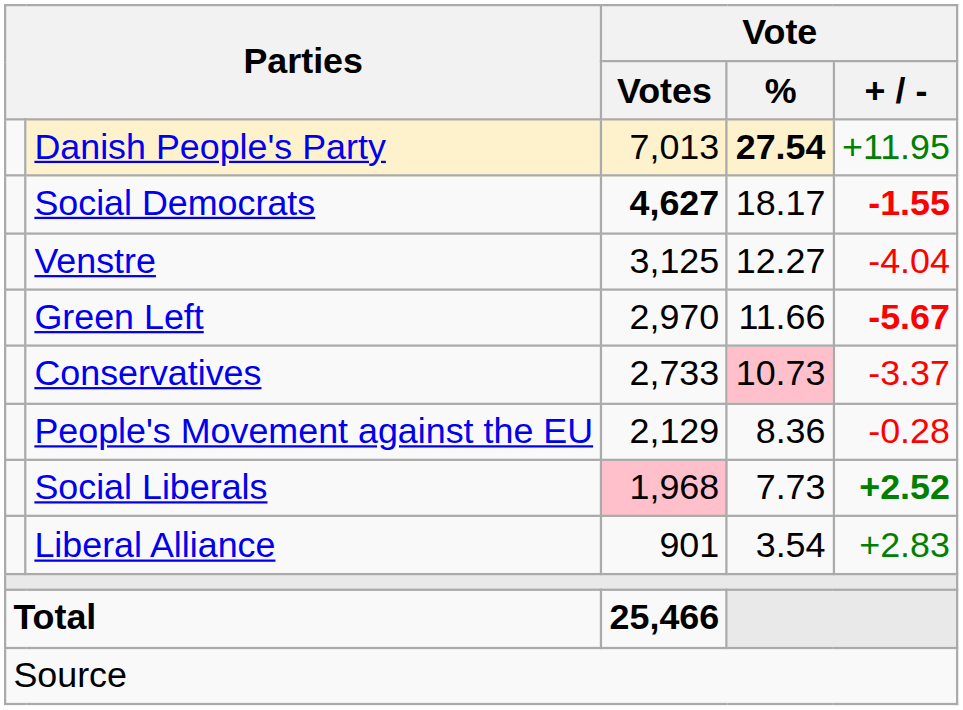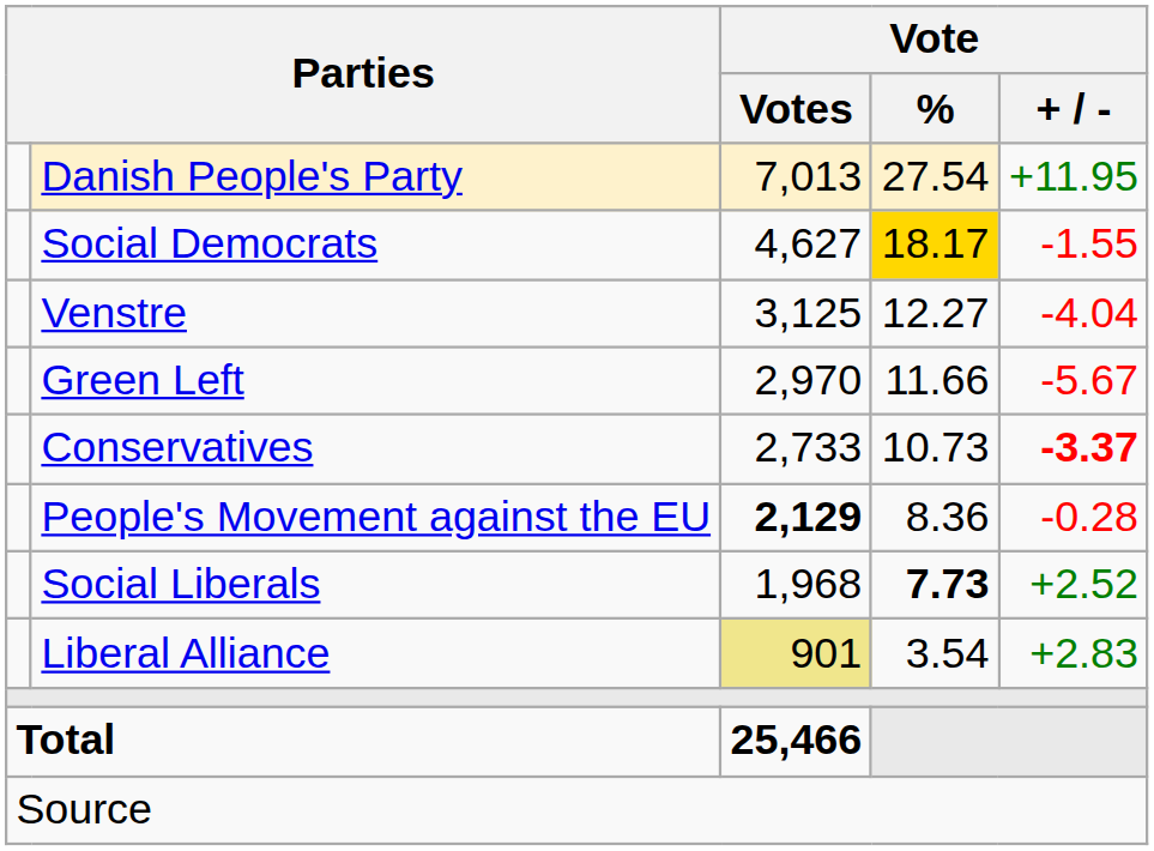Danish People's Party | Vote / %: bold -> normal
Social Democrats | Vote / Votes: bold -> normal
Social Democrats | Vote / %: no background -> gold background
Social Democrats | Vote / + / -: bold -> normal
Green Left | Vote / + / -: bold -> normal
Conservatives | Vote / %: pink background -> no background
Conservatives | Vote / + / -: normal -> bold
People's Movement against the EU | Vote / Votes: normal -> bold
Social Liberals | Vote / Votes: pink background -> no background
Social Liberals | Vote / %: normal -> bold
Social Liberals | Vote / + / -: bold -> normal
Liberal Alliance | Vote / Votes: no background -> khaki background
